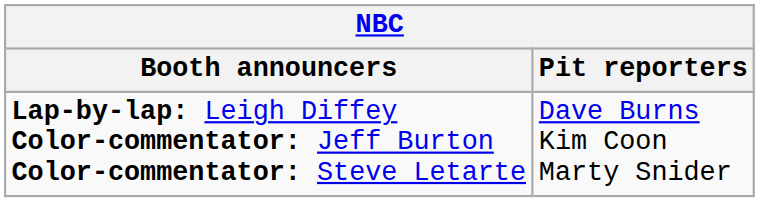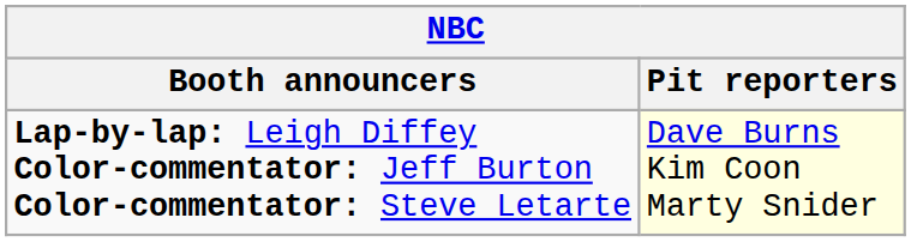row 3 | Pit reporters: no background -> lightyellow background
